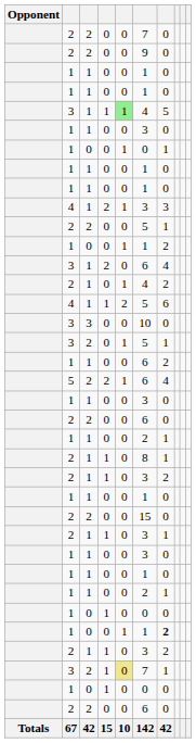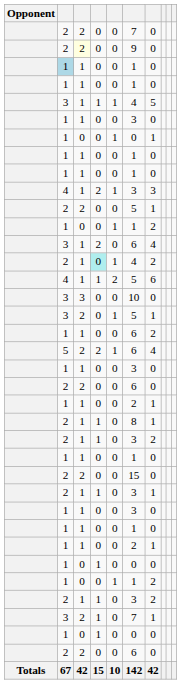row 3 | column 3: no background -> lightyellow background
row 4 | column 2: no background -> lightblue background
row 6 | column 5: lightgreen background -> no background
row 15 | column 4: no background -> paleturquoise background
row 33 | column 7: bold -> normal
row 35 | column 5: khaki background -> no background
